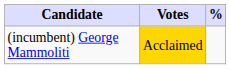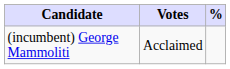(incumbent) George Mammoliti | Votes: gold background -> no background
